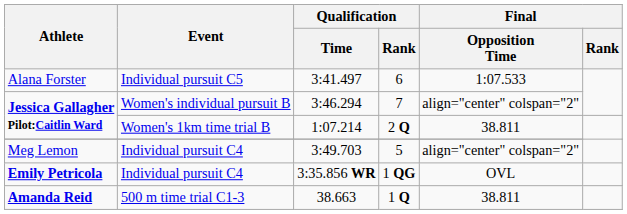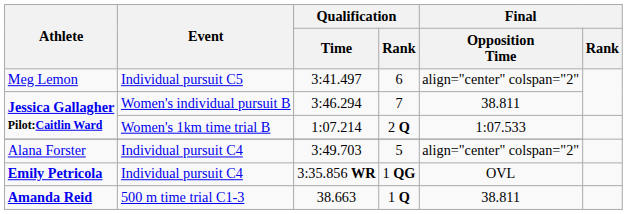3:41.497 | Athlete: Alana Forster -> Meg Lemon
3:41.497 | Final / Opposition Time: 1:07.533 -> align="center" colspan="2"
3:46.294 | Final / Opposition Time: align="center" colspan="2" -> 38.811
1:07.214 | Final / Opposition Time: 38.811 -> 1:07.533
3:49.703 | Athlete: Meg Lemon -> Alana Forster
